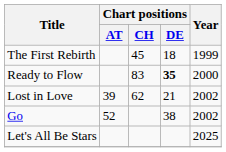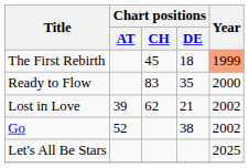The First Rebirth | Year: no background -> lightsalmon background
Ready to Flow | Chart positions / DE: bold -> normal
